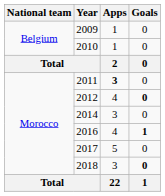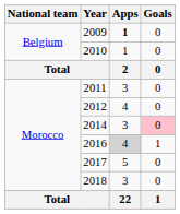2009 | Apps: normal -> bold
2011 | Apps: bold -> normal
2012 | Goals: bold -> normal
2014 | Goals: no background -> pink background
2016 | Apps: no background -> lightgrey background
2016 | Goals: bold -> normal
2018 | Goals: bold -> normal
